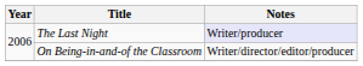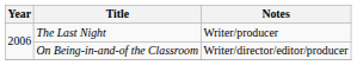The Last Night | Notes: lavender background -> no background
